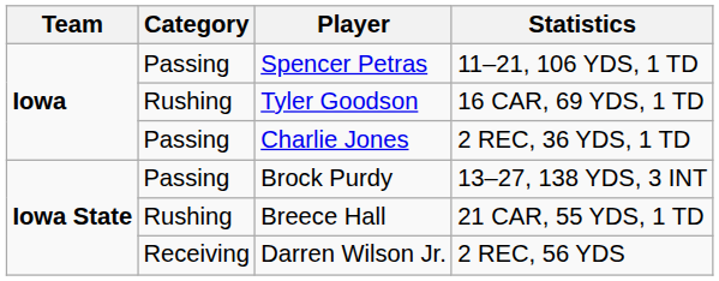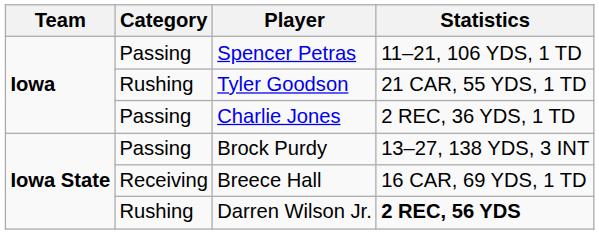Tyler Goodson | Statistics: 16 CAR, 69 YDS, 1 TD -> 21 CAR, 55 YDS, 1 TD
Breece Hall | Category: Rushing -> Receiving
Breece Hall | Statistics: 21 CAR, 55 YDS, 1 TD -> 16 CAR, 69 YDS, 1 TD
Darren Wilson Jr. | Category: Receiving -> Rushing
Darren Wilson Jr. | Statistics: normal -> bold
